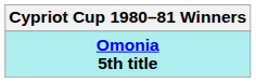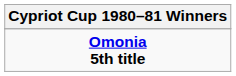row 2 | column 1: paleturquoise background -> no background
